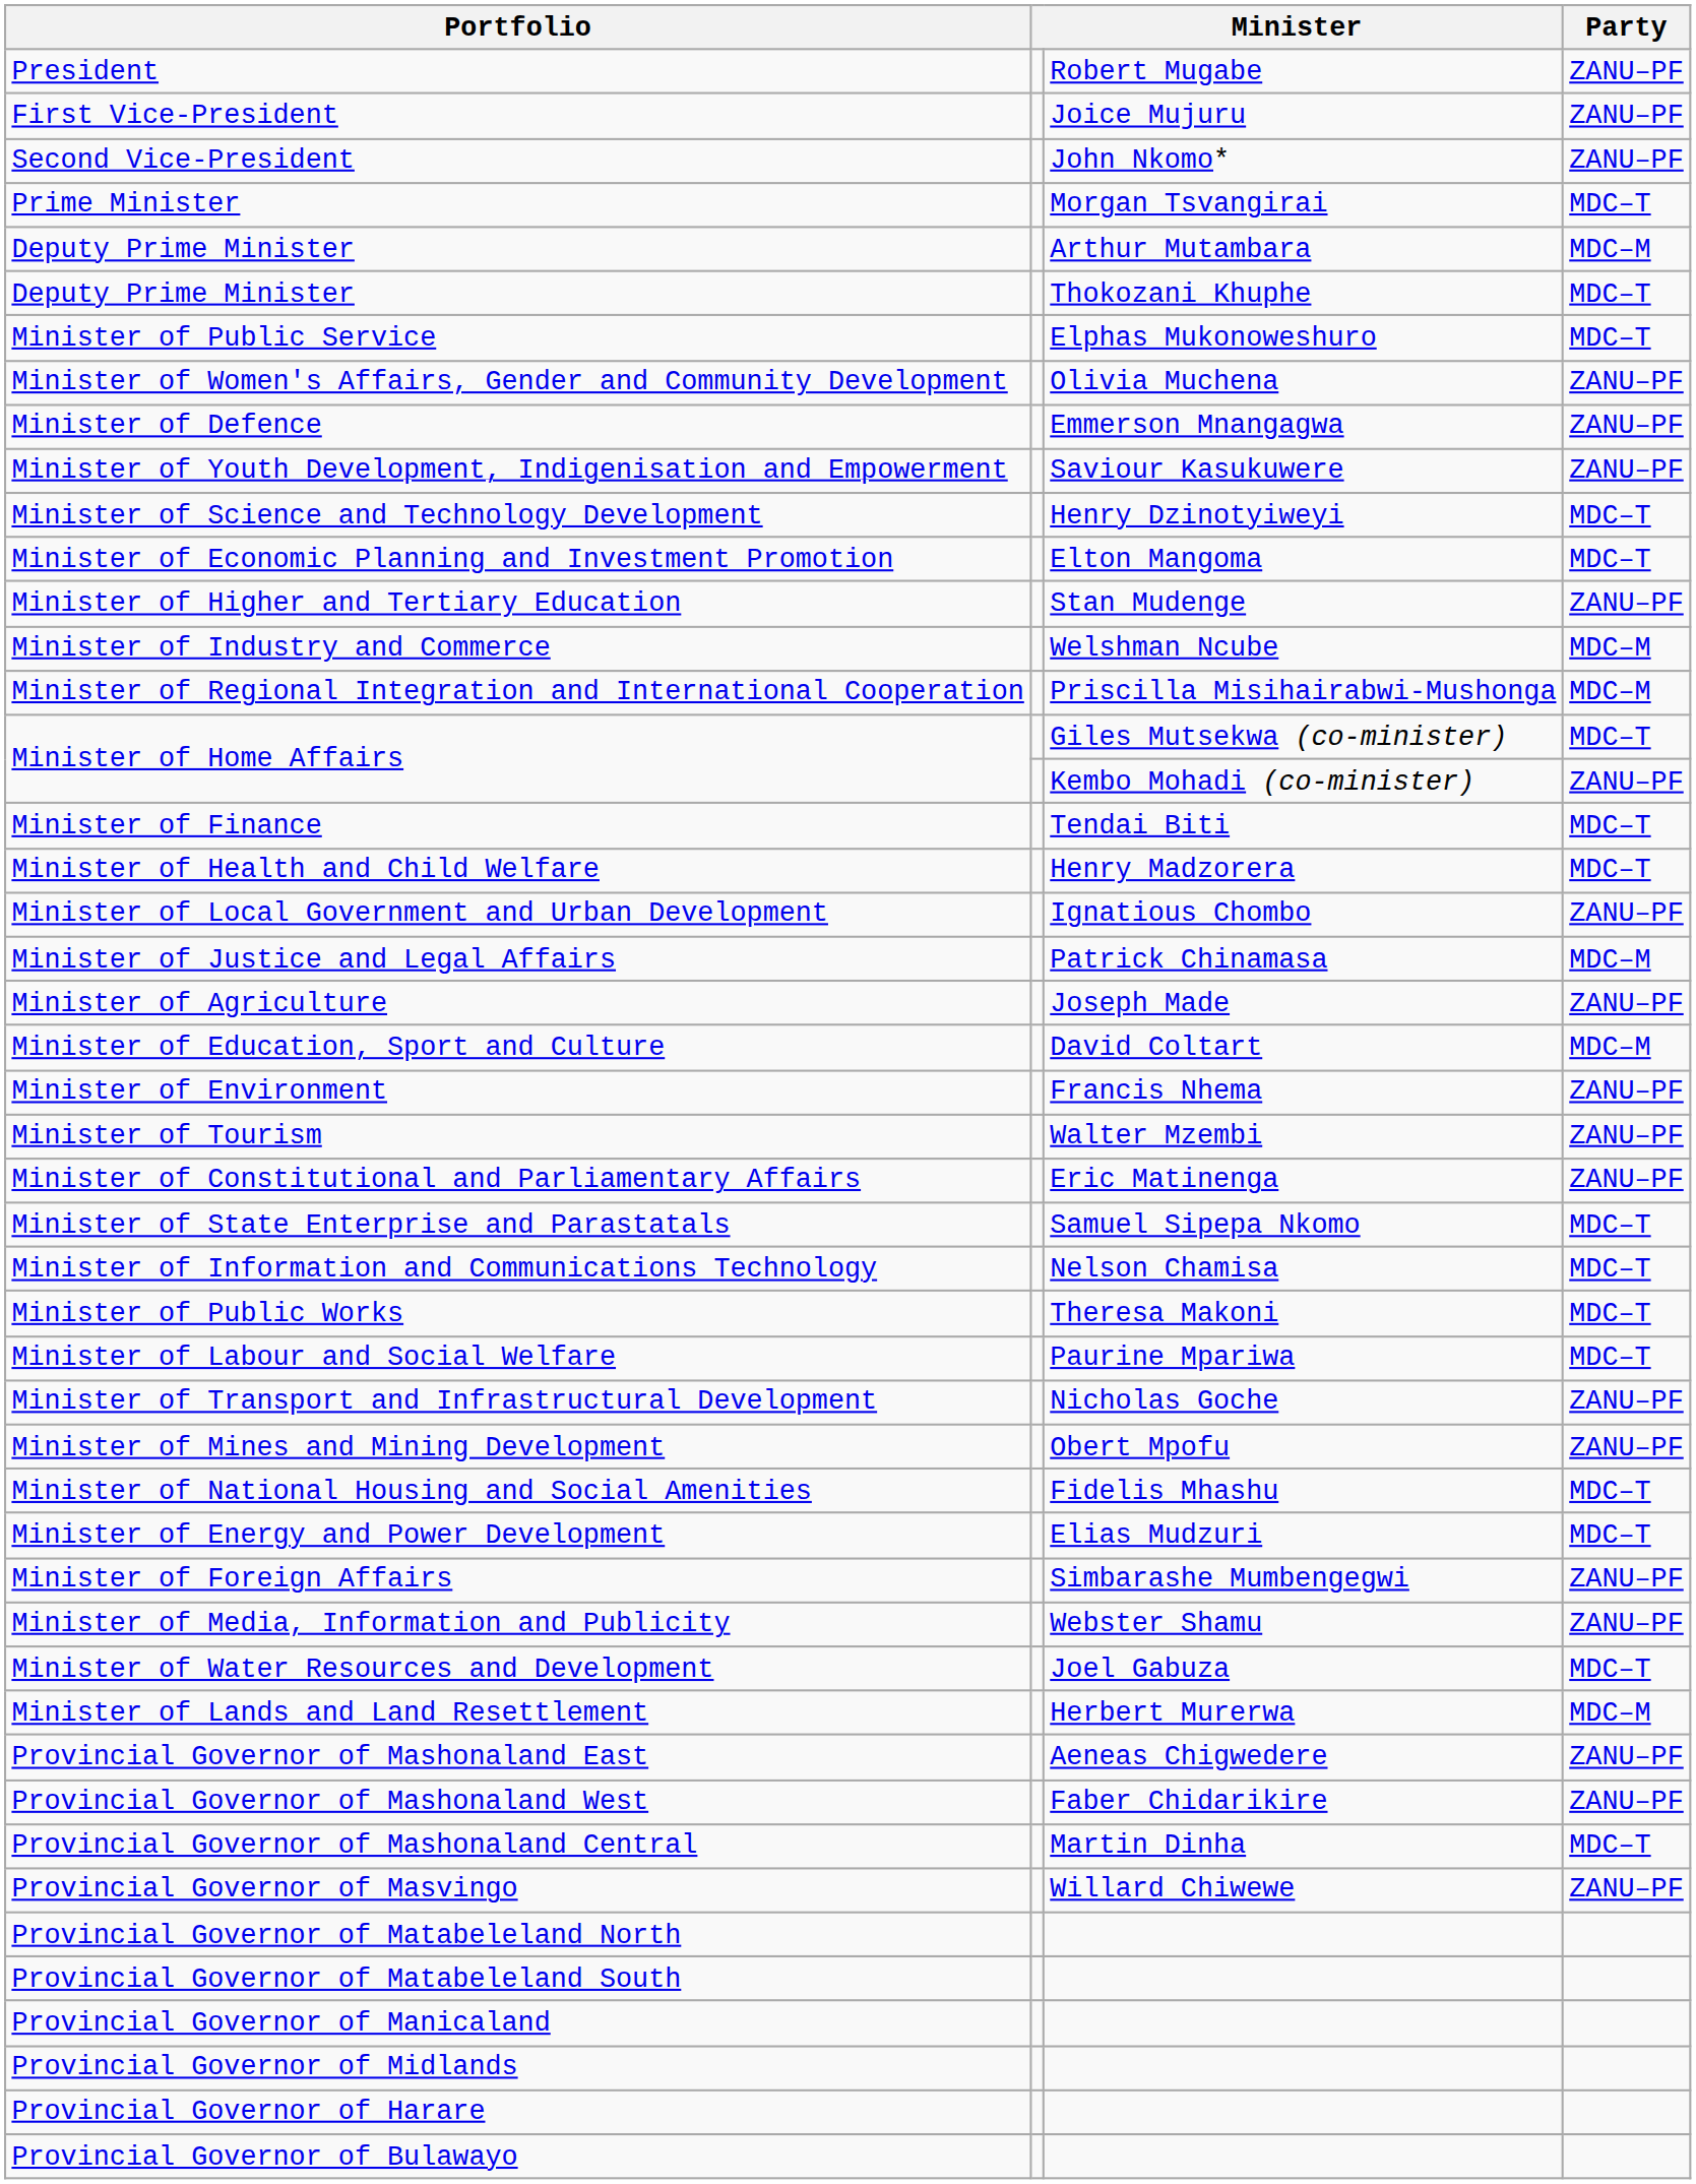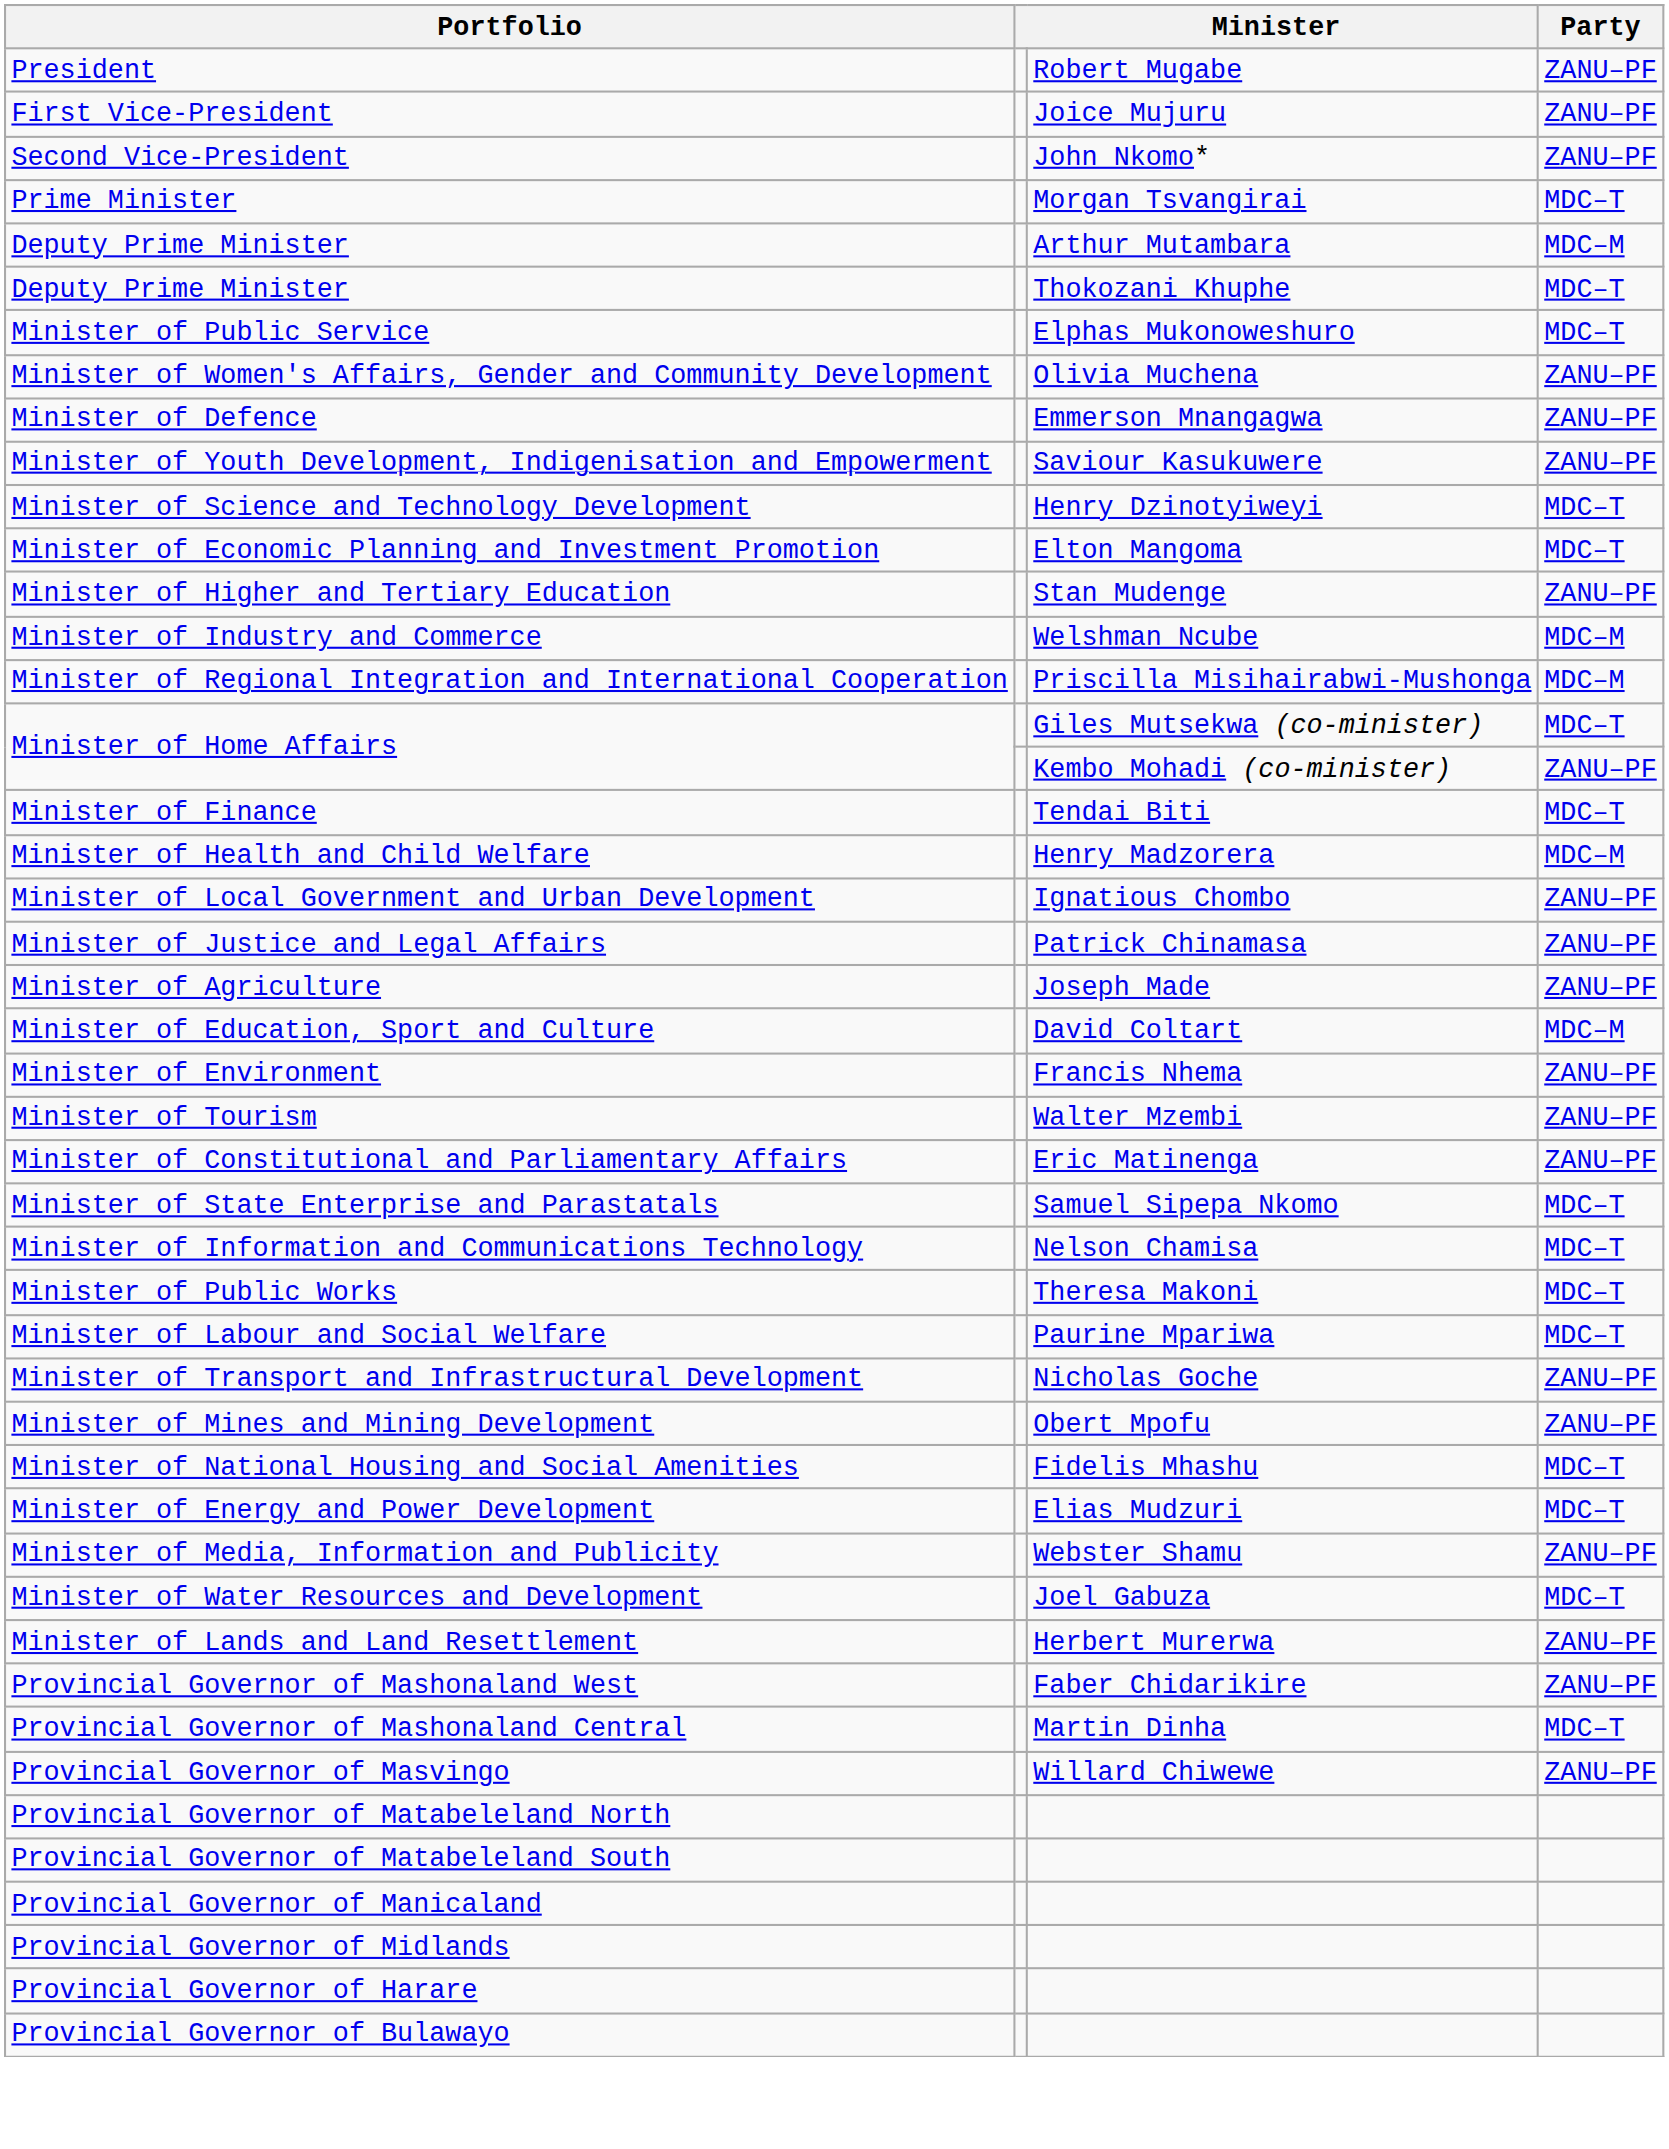Minister of Health and Child Welfare | Party: MDC–T -> MDC–M
Minister of Justice and Legal Affairs | Party: MDC–M -> ZANU–PF
- row: Minister of Foreign Affairs | Simbarashe Mumbengegwi | ZANU–PF
Minister of Lands and Land Resettlement | Party: MDC–M -> ZANU–PF
- row: Provincial Governor of Mashonaland East | Aeneas Chigwedere | ZANU–PF
